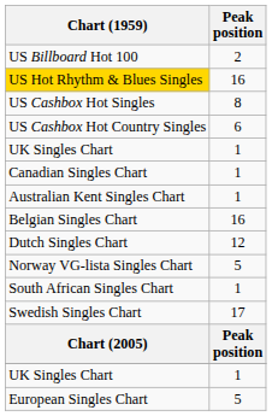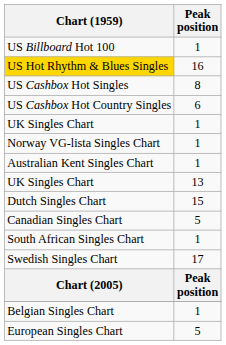row 2 | Peak position: 2 -> 1
row 7 | Chart (1959): Canadian Singles Chart -> Norway VG-lista Singles Chart
row 9 | Chart (1959): Belgian Singles Chart -> UK Singles Chart
row 9 | Peak position: 16 -> 13
row 10 | Peak position: 12 -> 15
row 11 | Chart (1959): Norway VG-lista Singles Chart -> Canadian Singles Chart
row 15 | Chart (1959): UK Singles Chart -> Belgian Singles Chart
